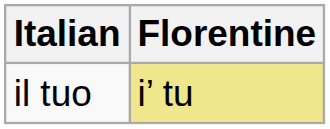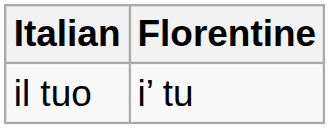il tuo | Florentine: khaki background -> no background
